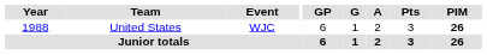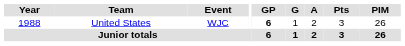United States | GP: normal -> bold
United States | PIM: bold -> normal
